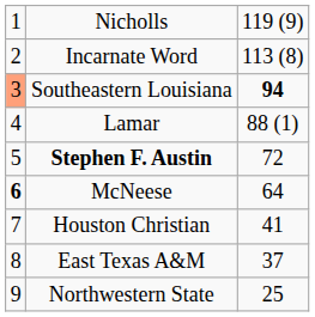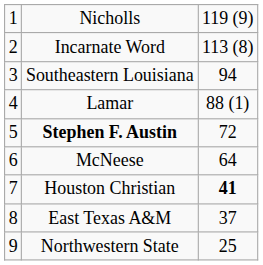Southeastern Louisiana | column 1: lightsalmon background -> no background
Southeastern Louisiana | column 3: bold -> normal
McNeese | column 1: bold -> normal
Houston Christian | column 3: normal -> bold
